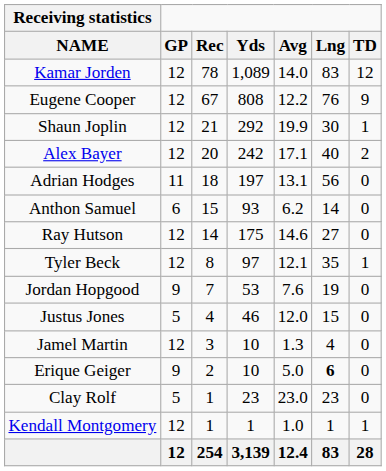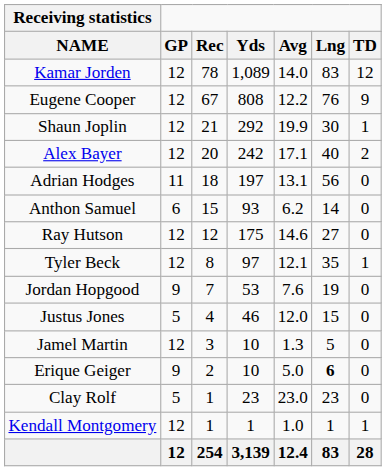Ray Hutson | Rec: 14 -> 12
Jamel Martin | Lng: 4 -> 5
